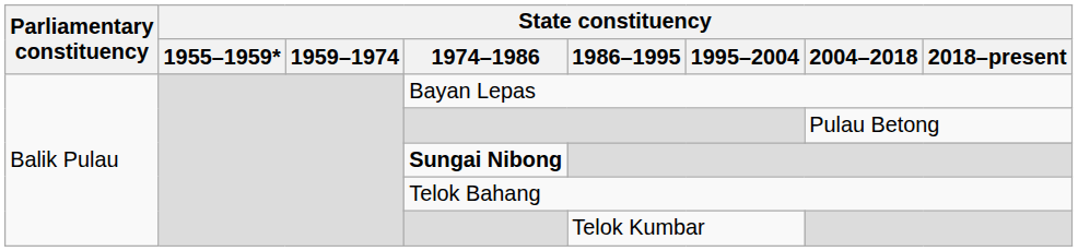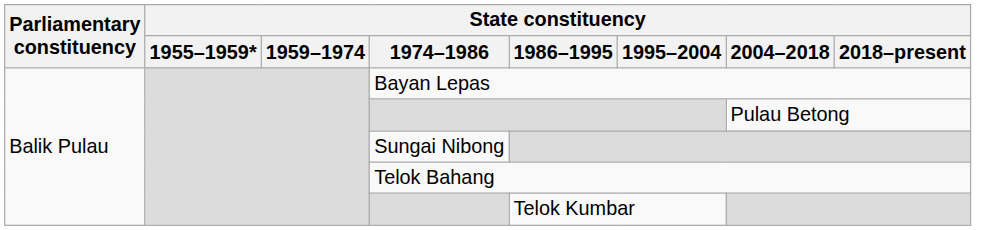Sungai Nibong | State constituency / 1974–1986: bold -> normal
